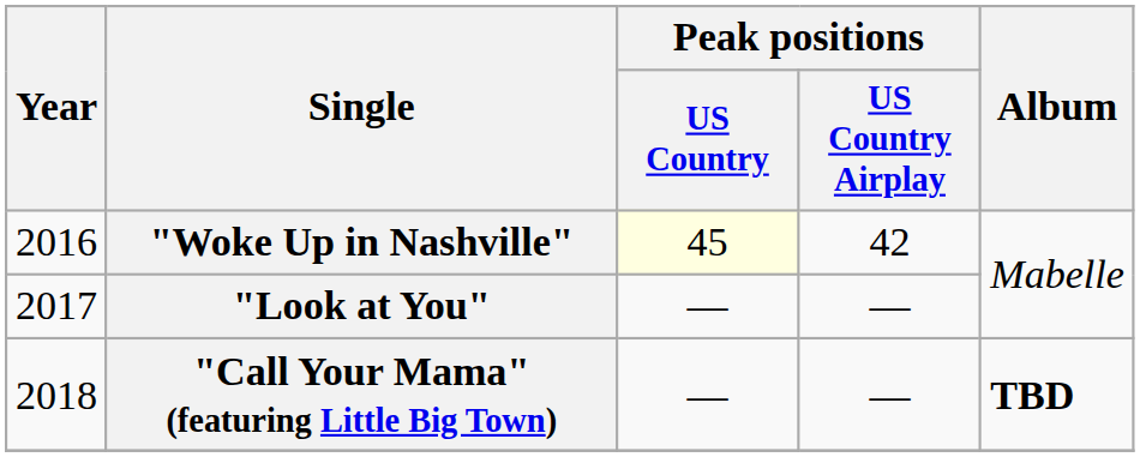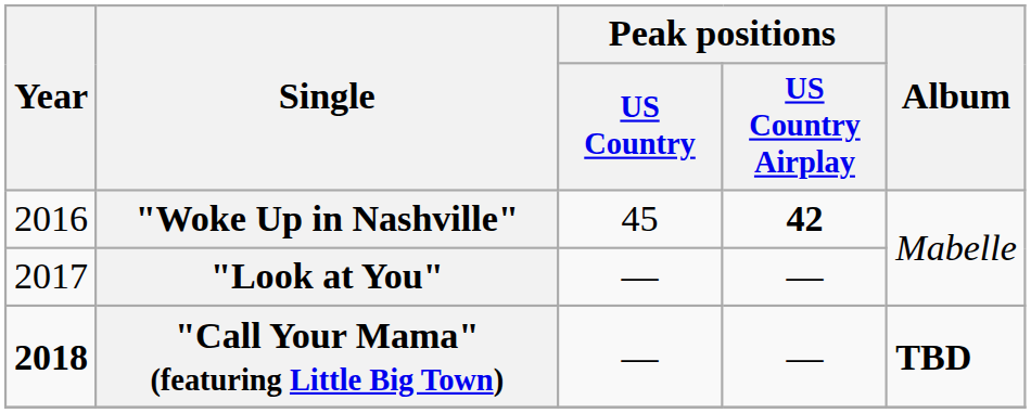"Woke Up in Nashville" | Peak positions / US Country: lightyellow background -> no background
"Woke Up in Nashville" | Peak positions / US Country Airplay: normal -> bold
"Call Your Mama" (featuring Little Big Town) | Year: normal -> bold
